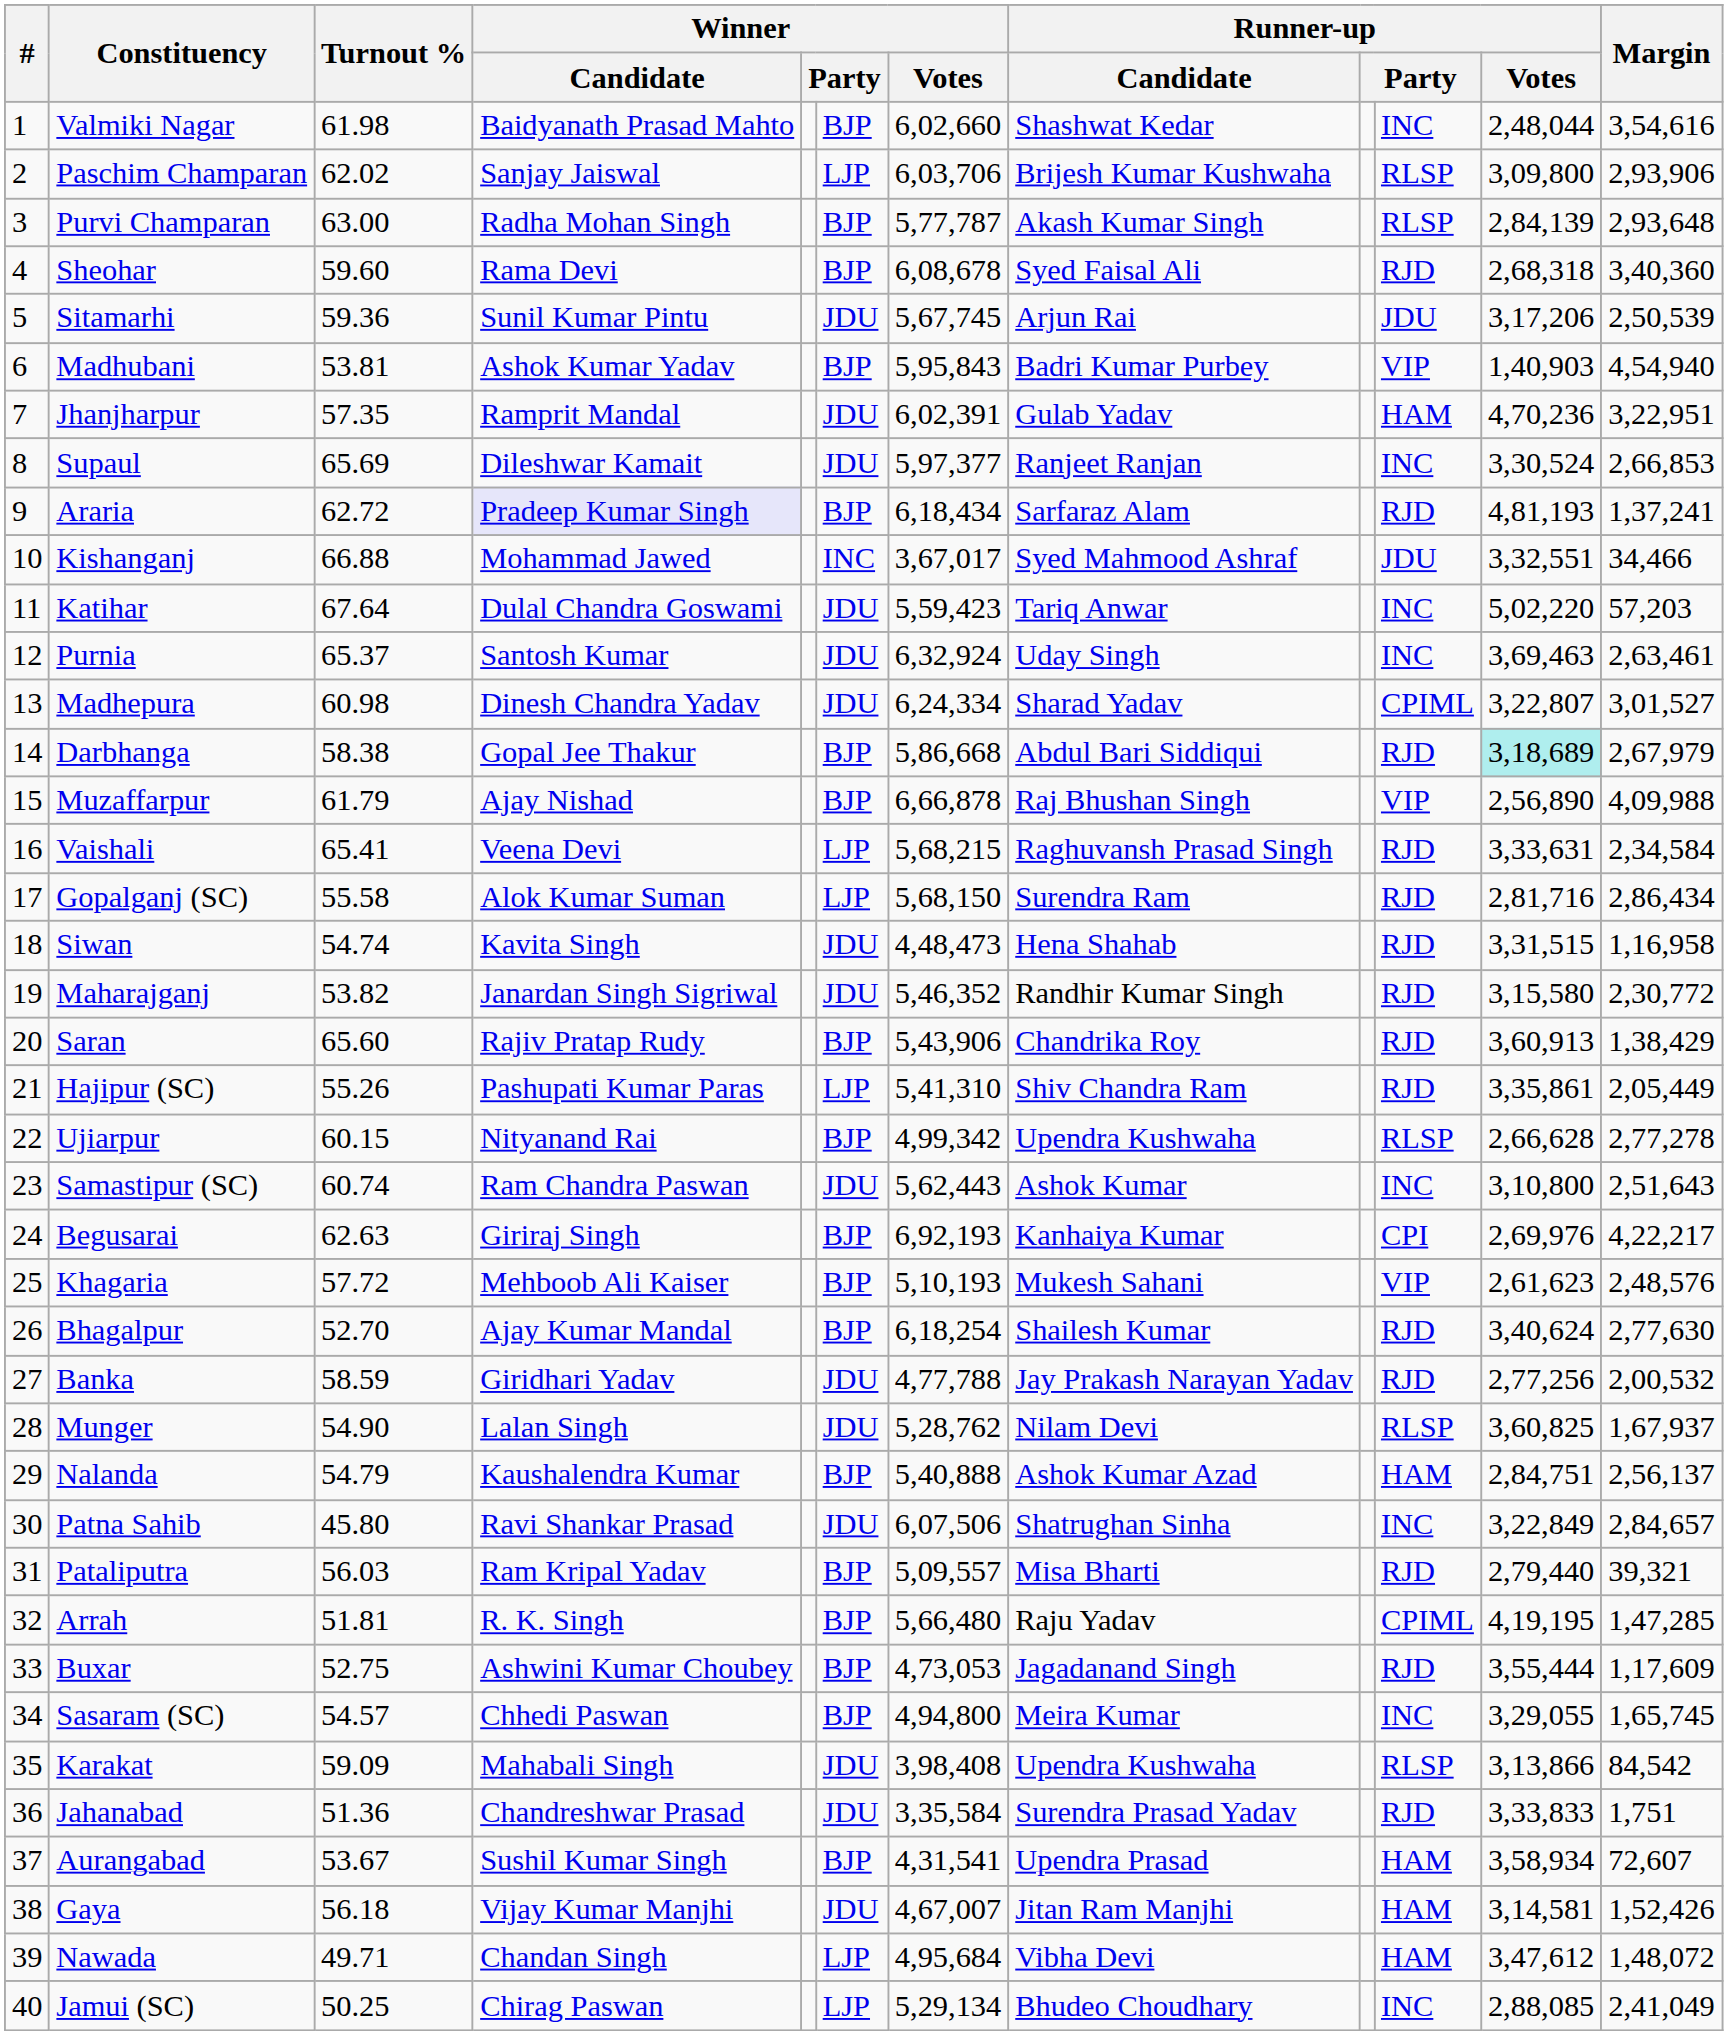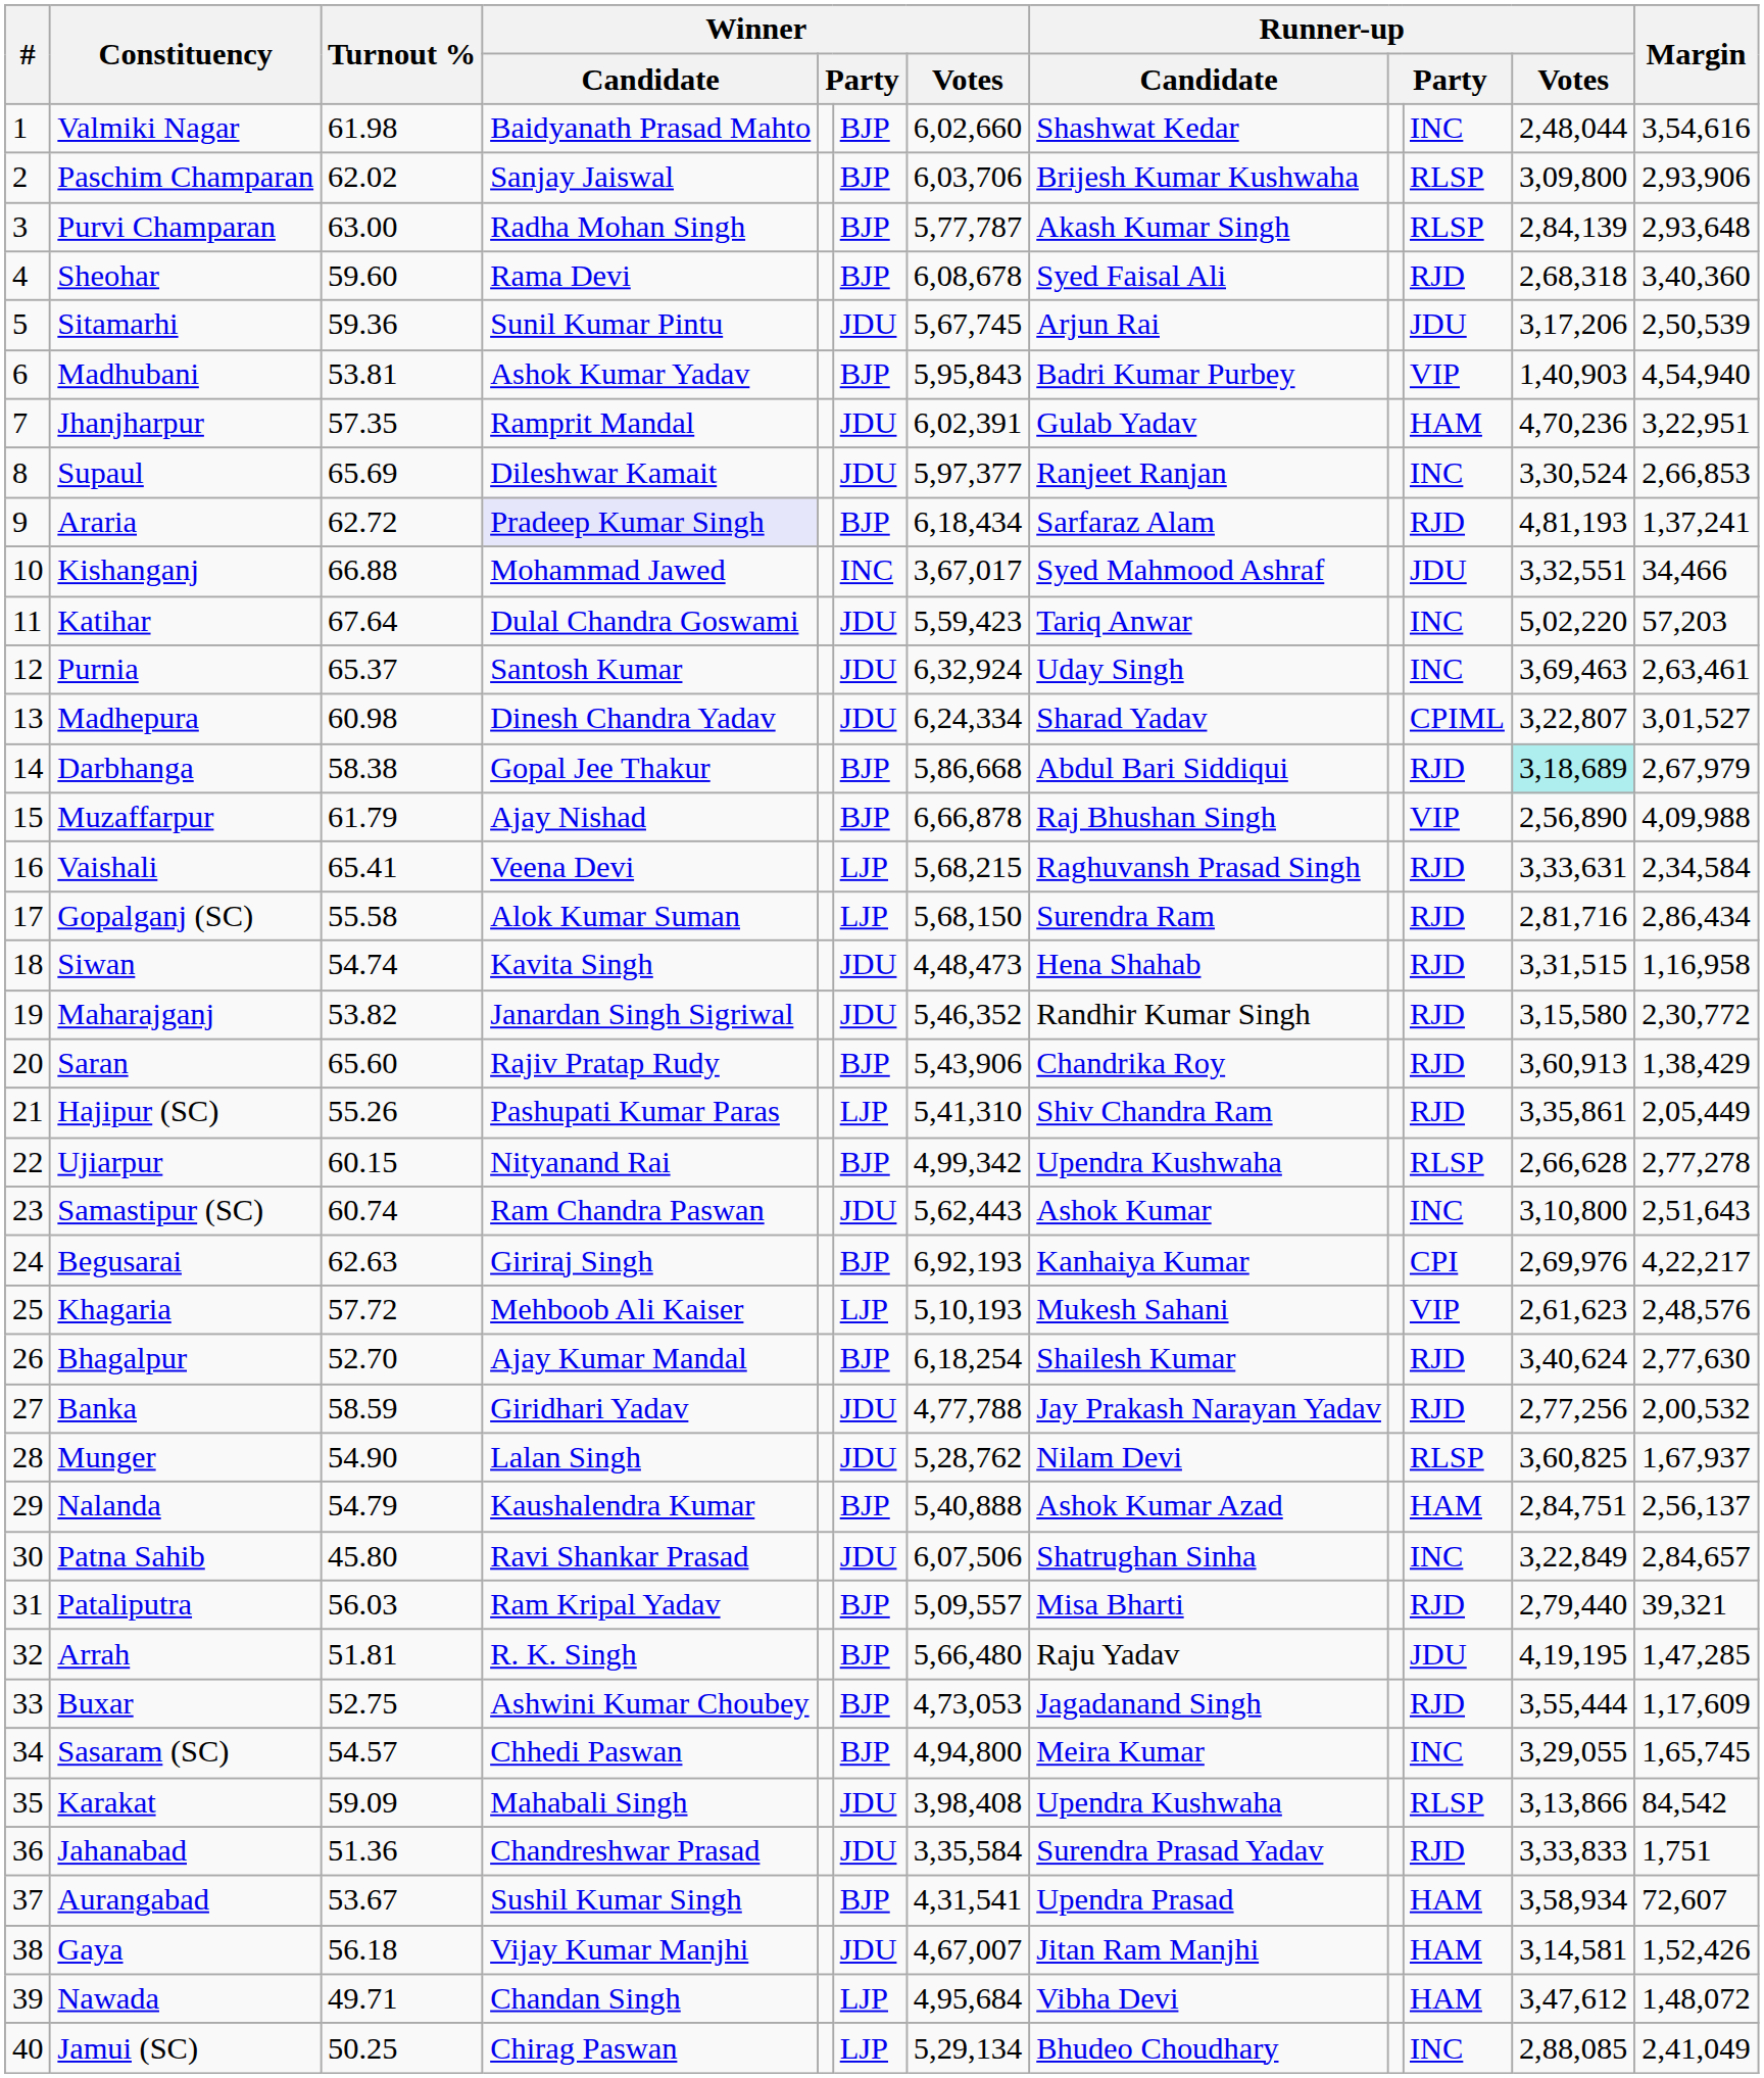Paschim Champaran | column 6: LJP -> BJP
Khagaria | column 6: BJP -> LJP
Arrah | column 10: CPIML -> JDU
